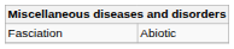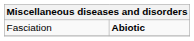Fasciation | column 2: normal -> bold
